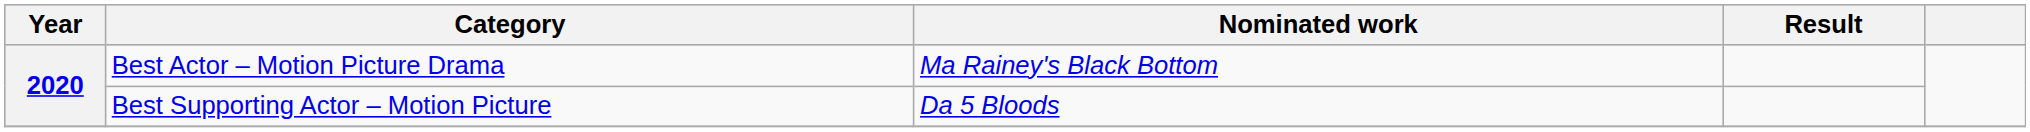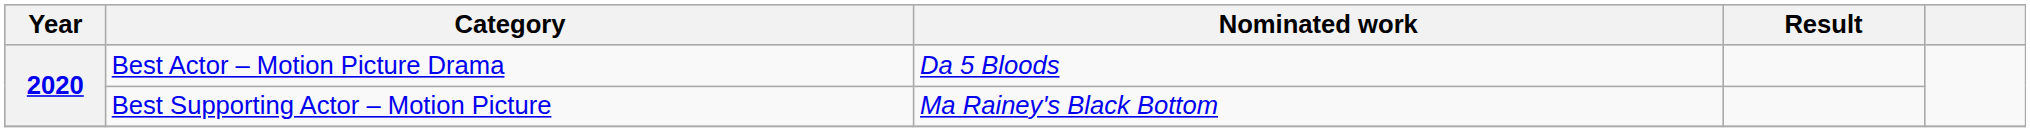Best Actor – Motion Picture Drama | Nominated work: Ma Rainey's Black Bottom -> Da 5 Bloods
Best Supporting Actor – Motion Picture | Nominated work: Da 5 Bloods -> Ma Rainey's Black Bottom
